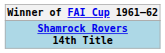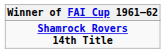row 2 | column 1: lightblue background -> no background
